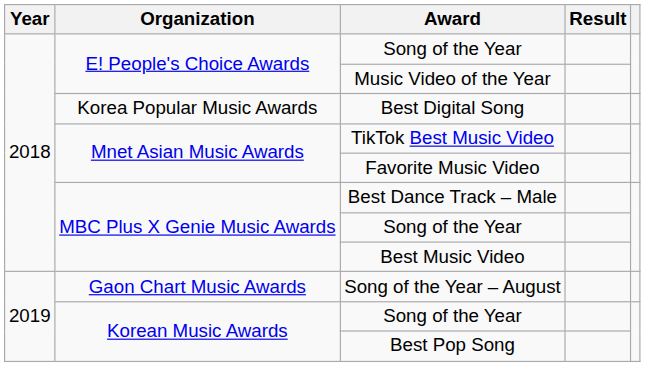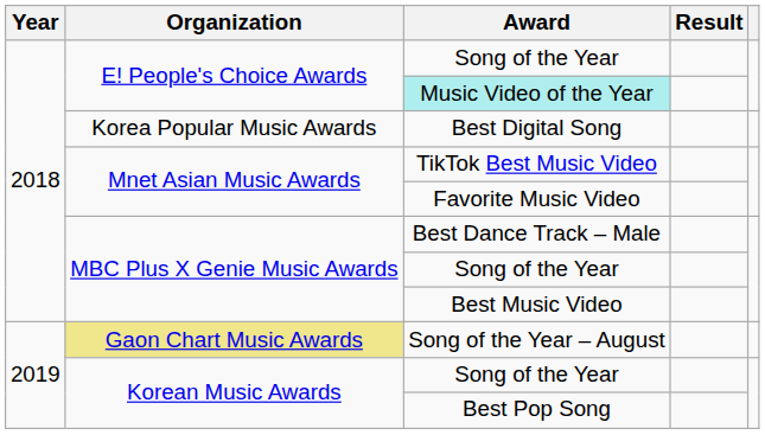Music Video of the Year | Award: no background -> paleturquoise background
Song of the Year – August | Organization: no background -> khaki background
